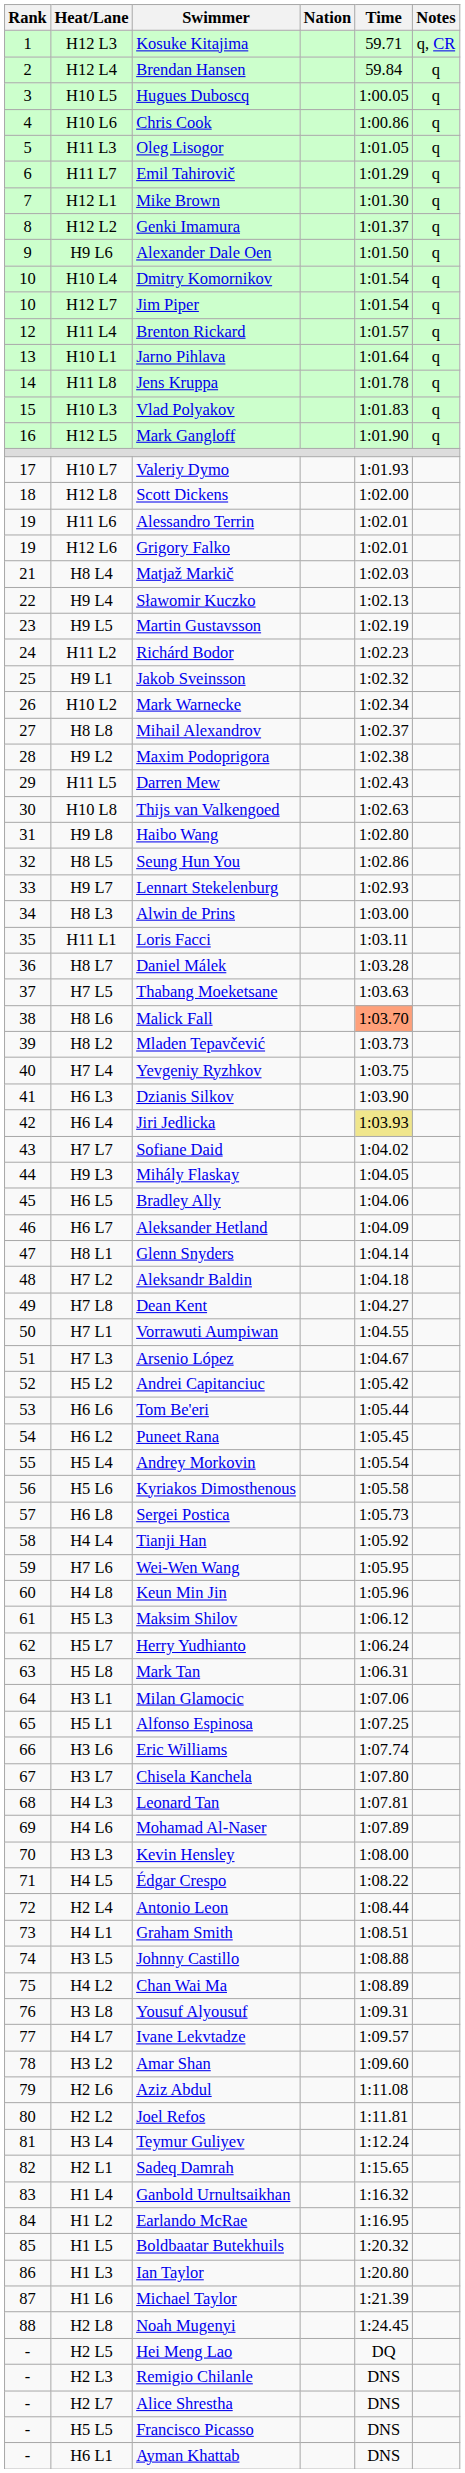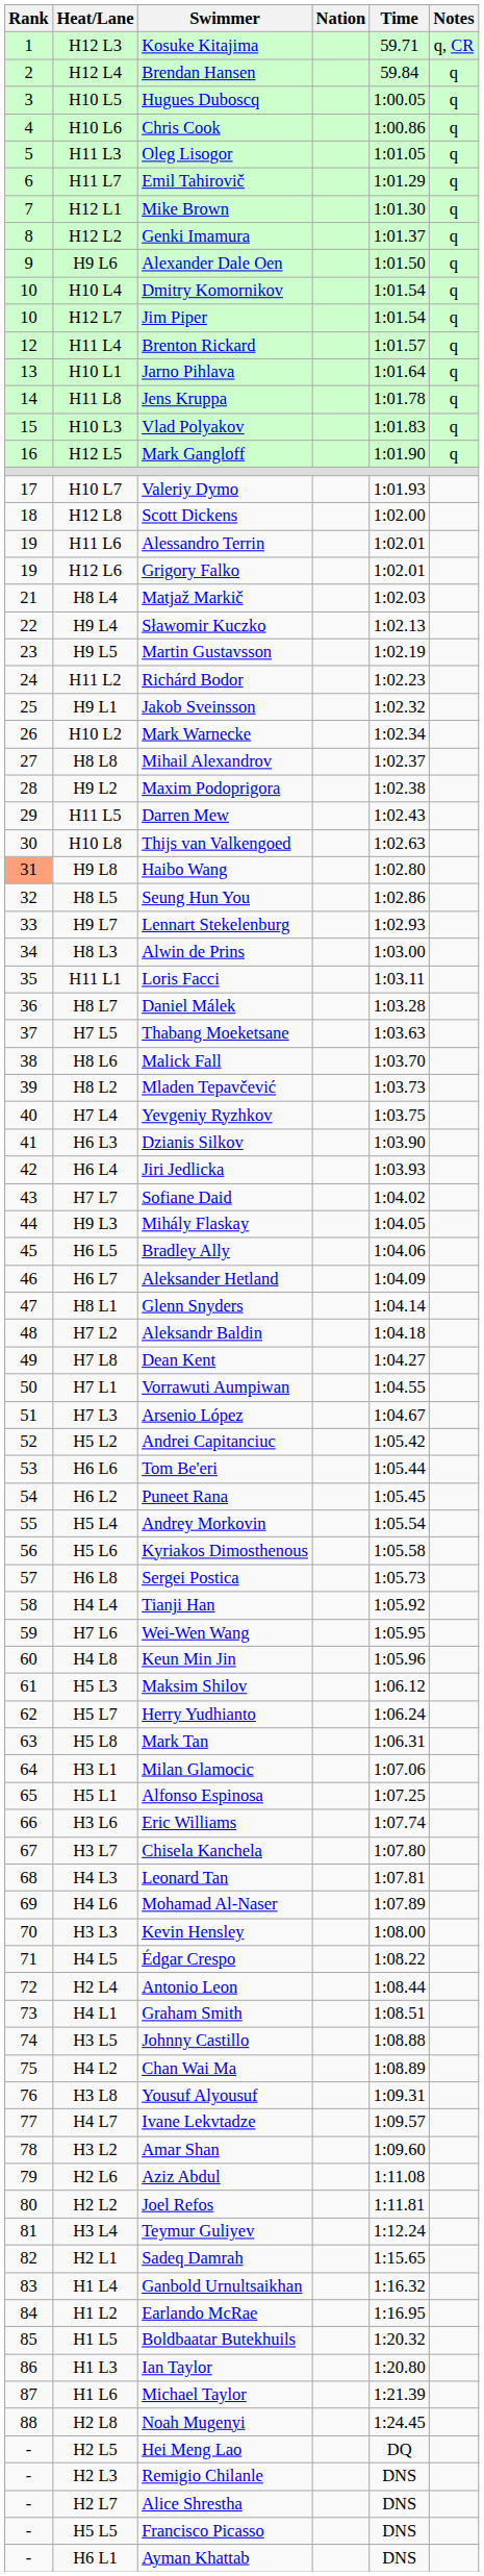H9 L8 | Rank: no background -> lightsalmon background
H8 L6 | Time: lightsalmon background -> no background
H6 L4 | Time: khaki background -> no background
